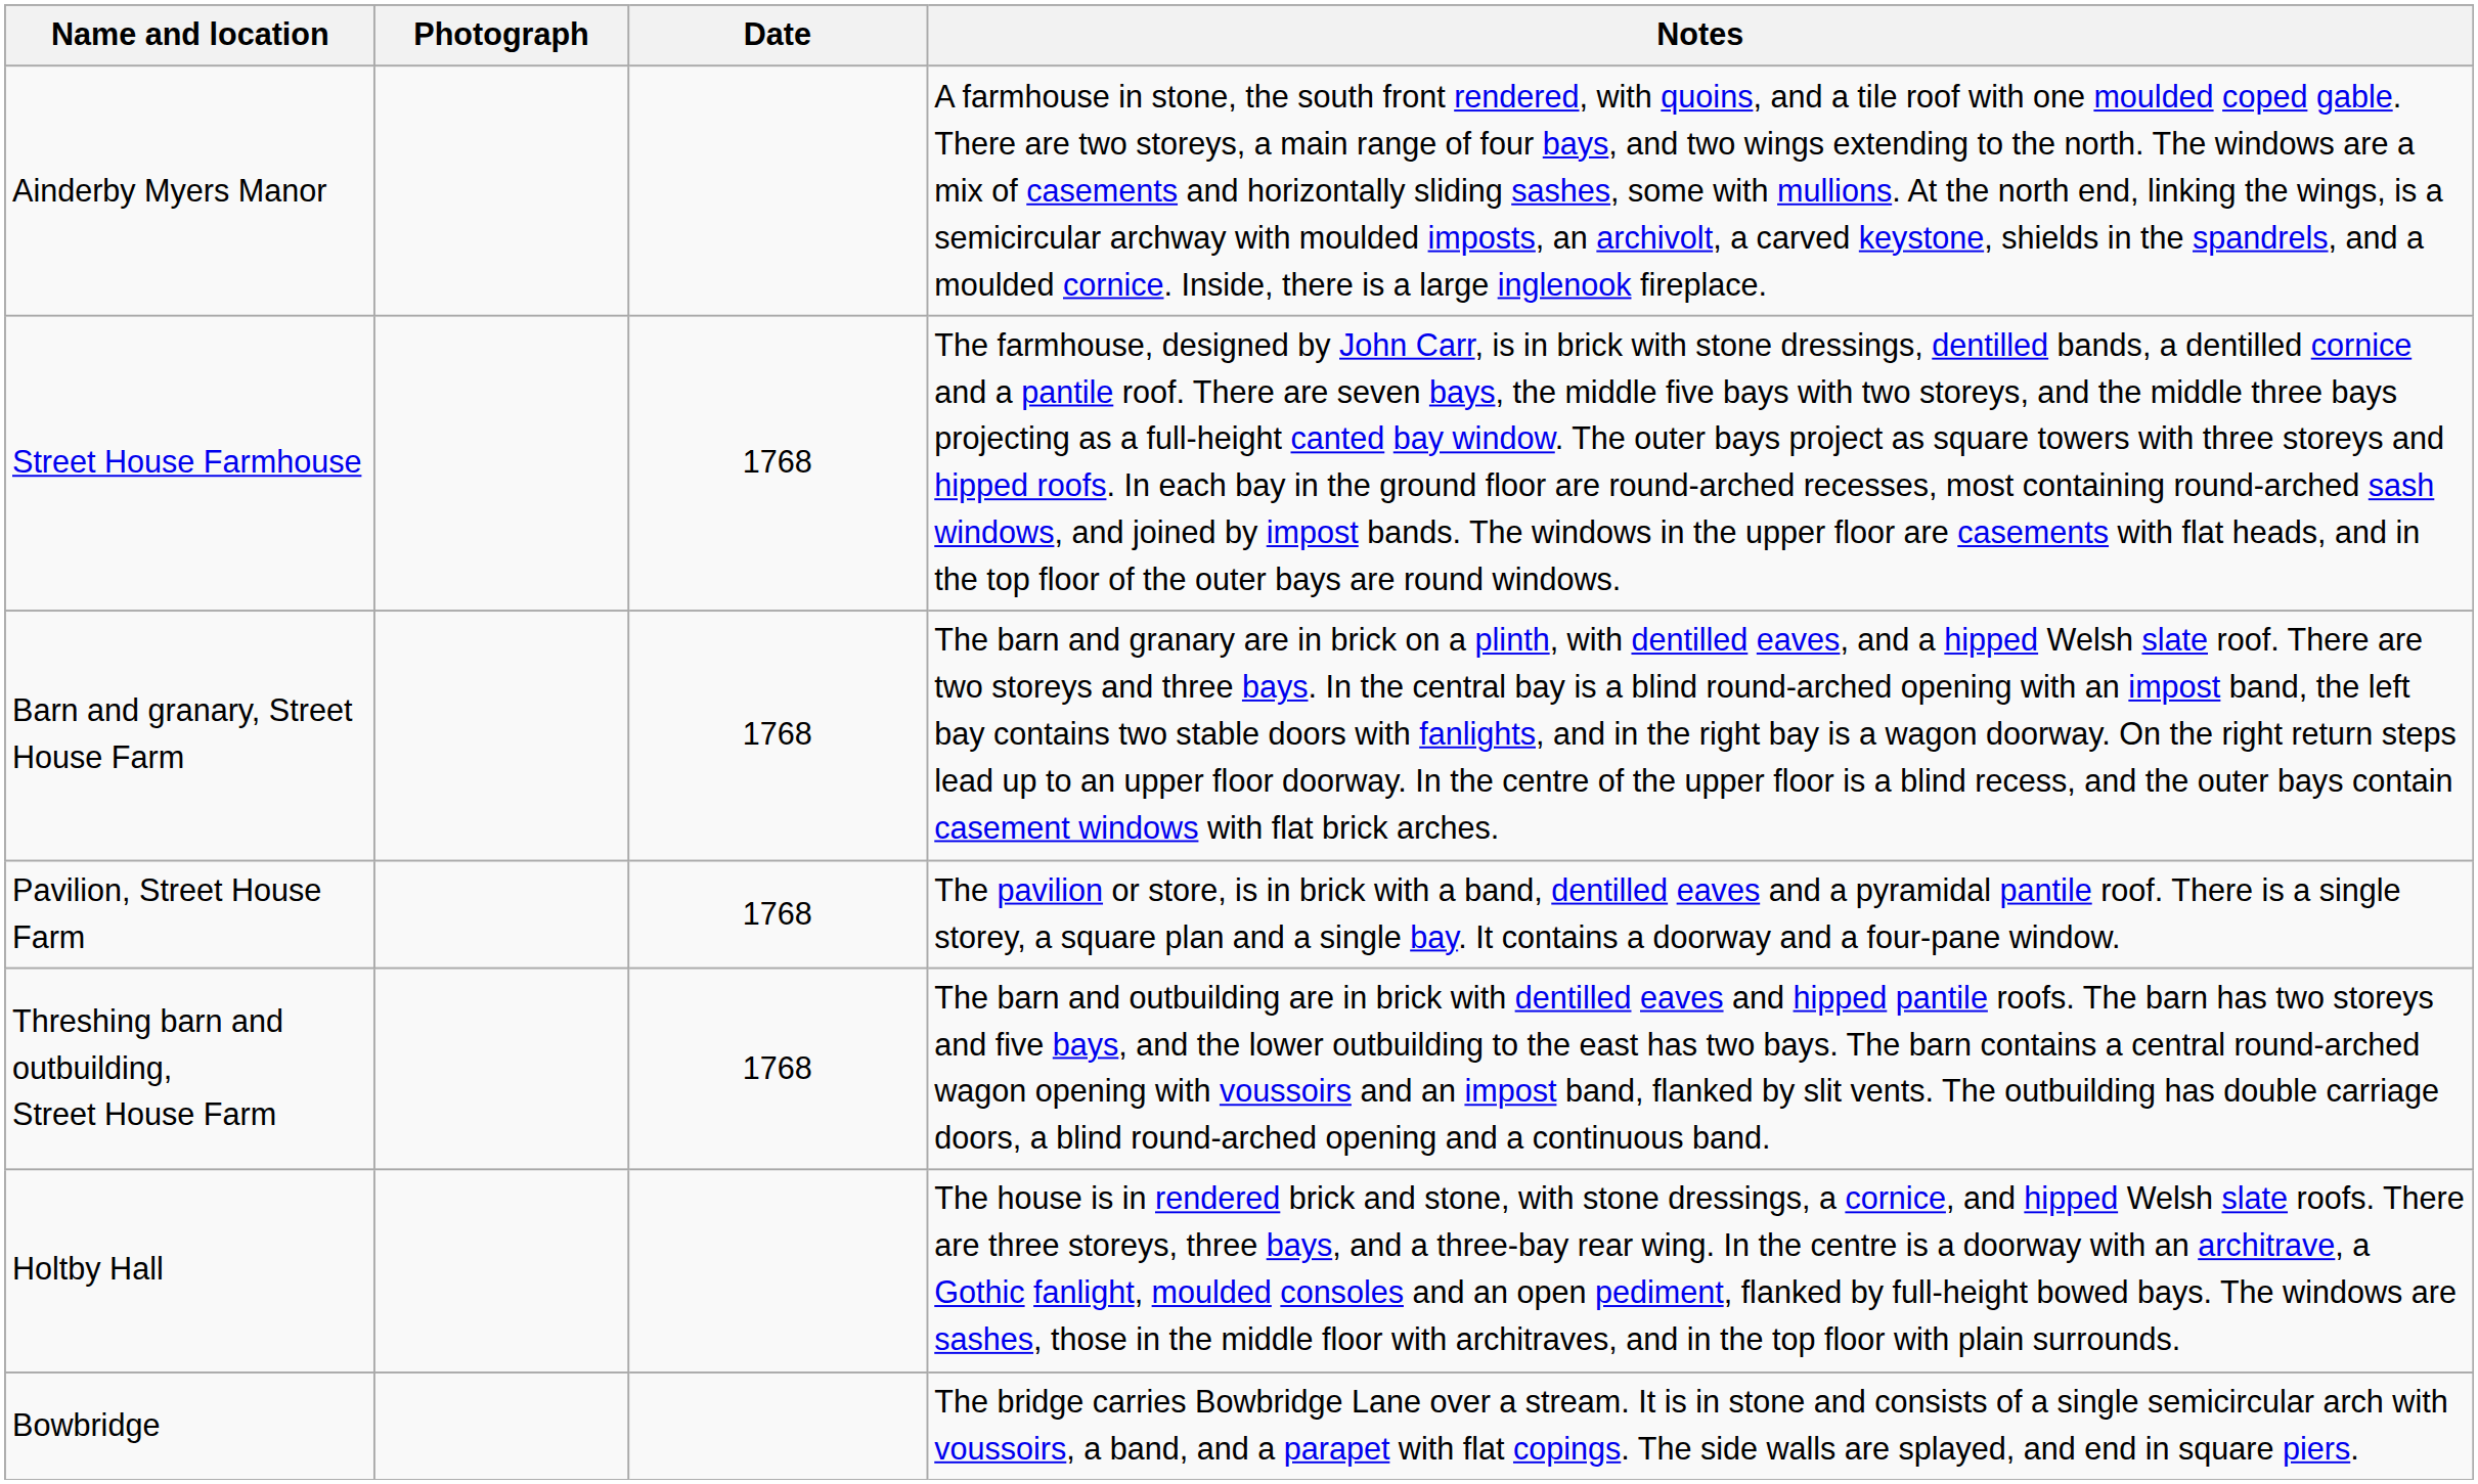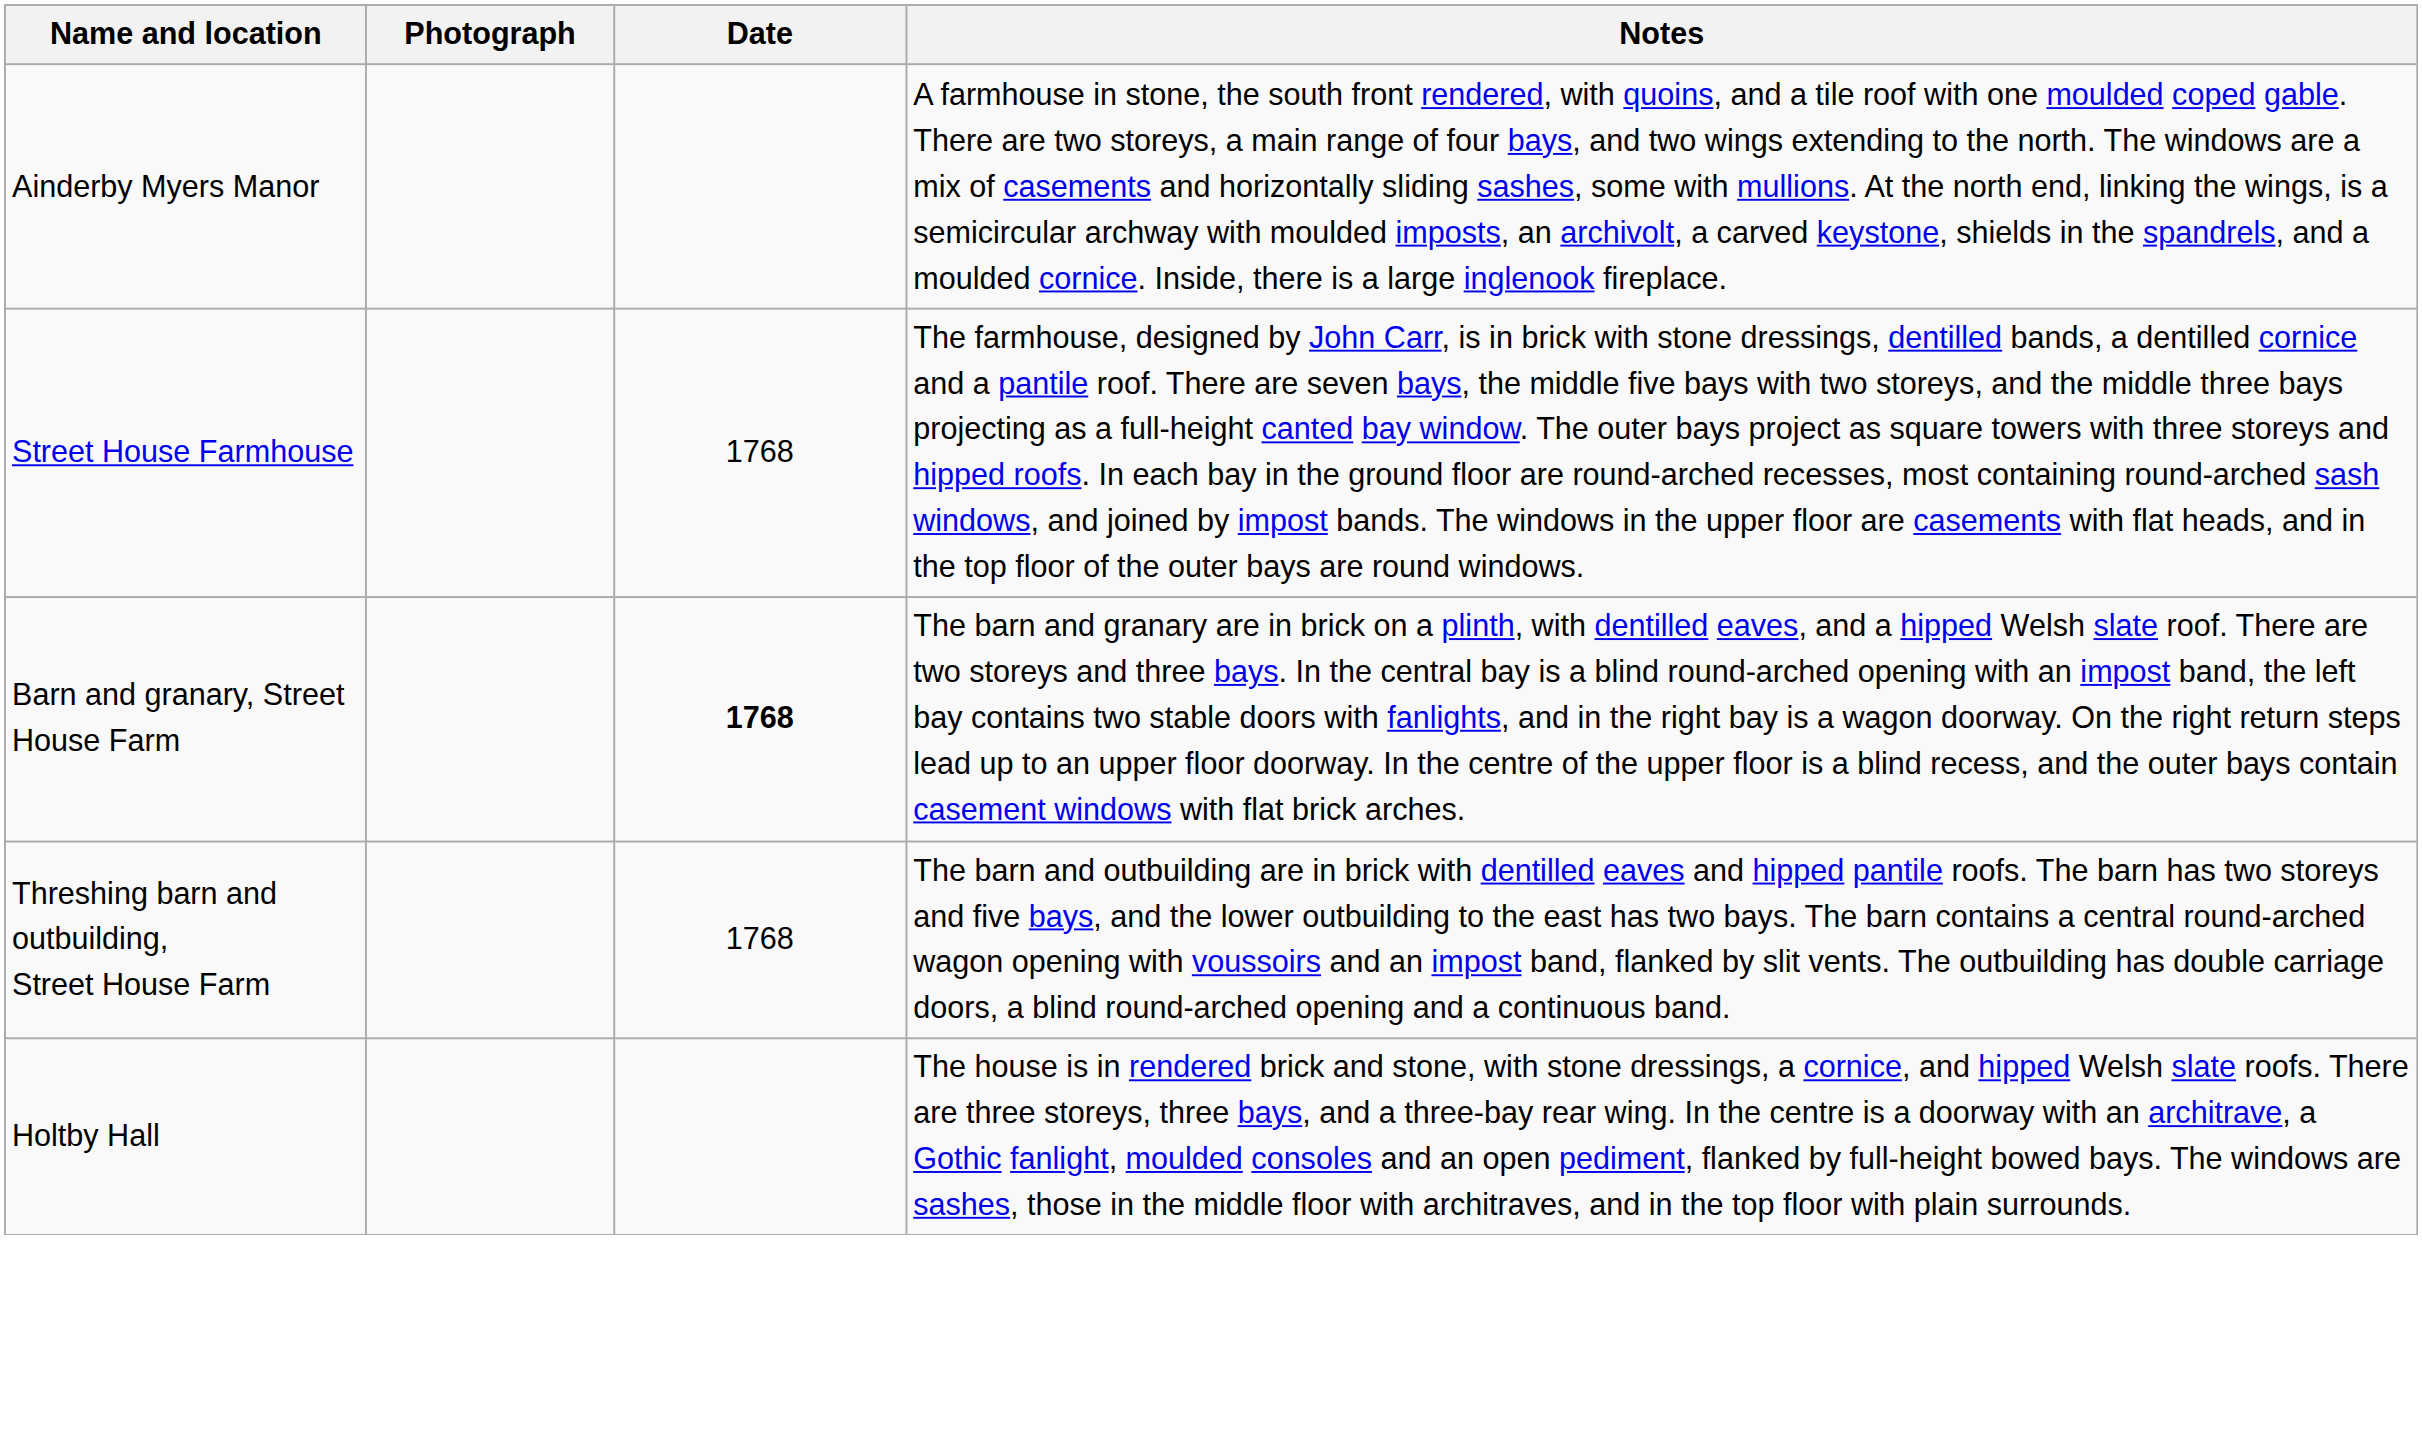Barn and granary, Street House Farm | Date: normal -> bold
- row: Pavilion, Street House Farm | 1768 | The pavilion or store, is in brick with a band, dentilled eaves and a pyramidal pantile roof. There is a single storey, a square plan and a single bay. It contains a doorway and a four-pane window.
- row: Bowbridge | The bridge carries Bowbridge Lane over a stream. It is in stone and consists of a single semicircular arch with voussoirs, a band, and a parapet with flat copings. The side walls are splayed, and end in square piers.
